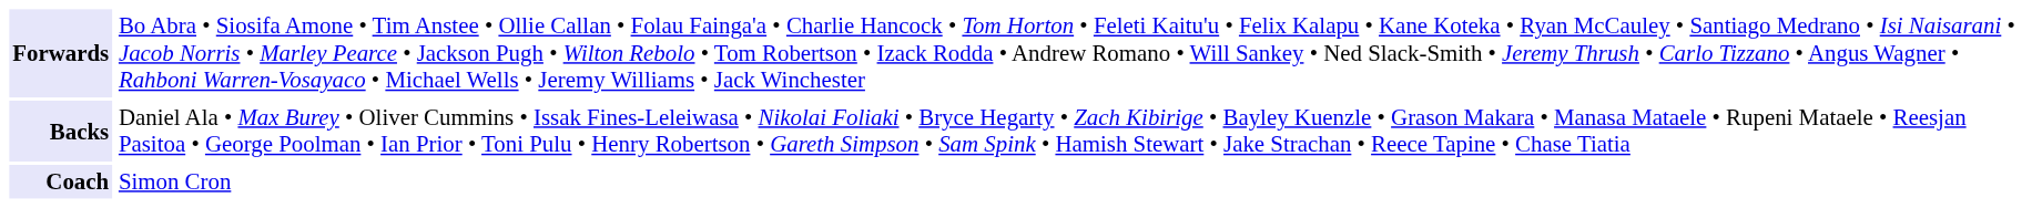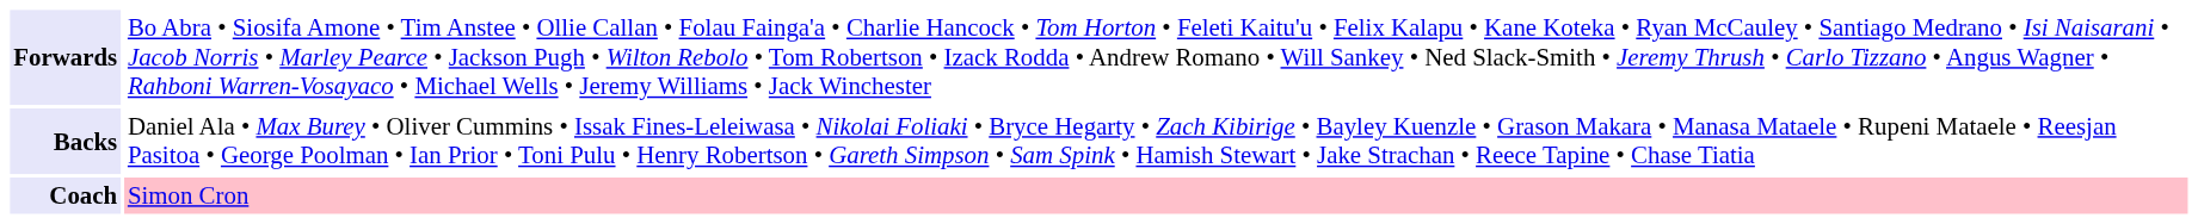Coach | column 2: no background -> pink background
